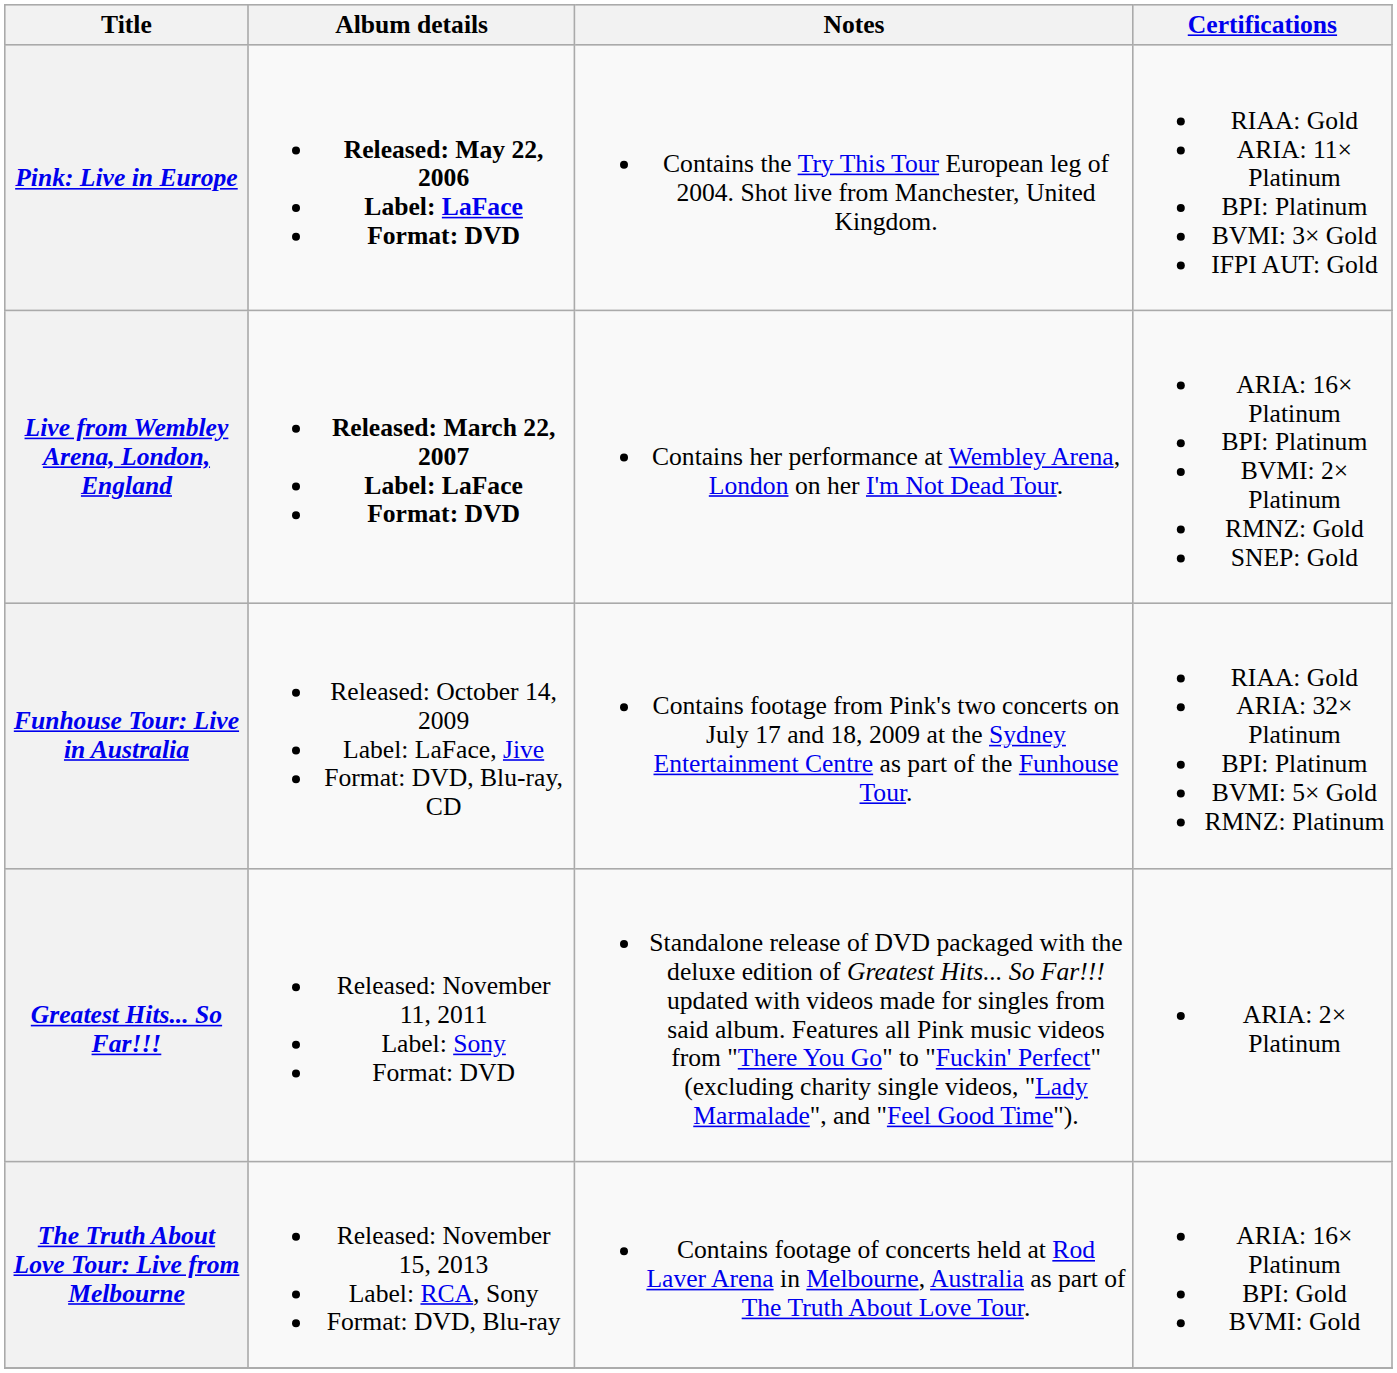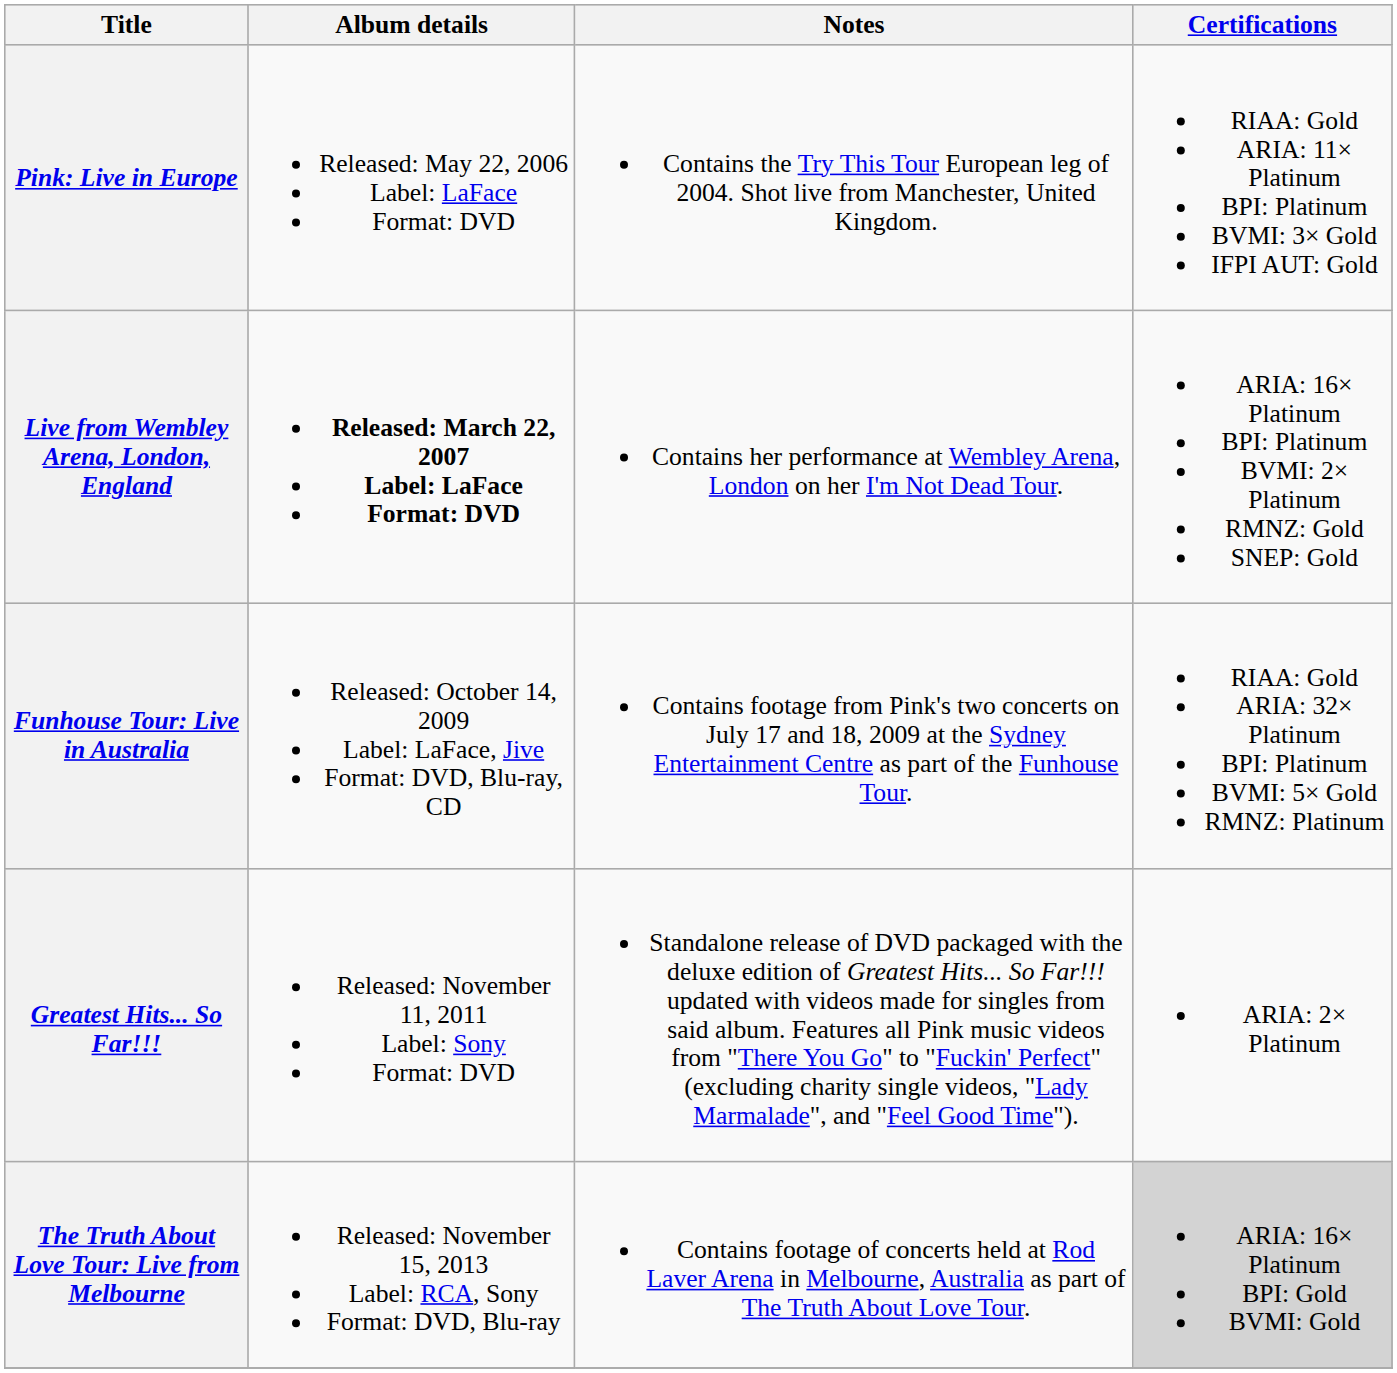Pink: Live in Europe | Album details: bold -> normal
The Truth About Love Tour: Live from Melbourne | Certifications: no background -> lightgrey background
